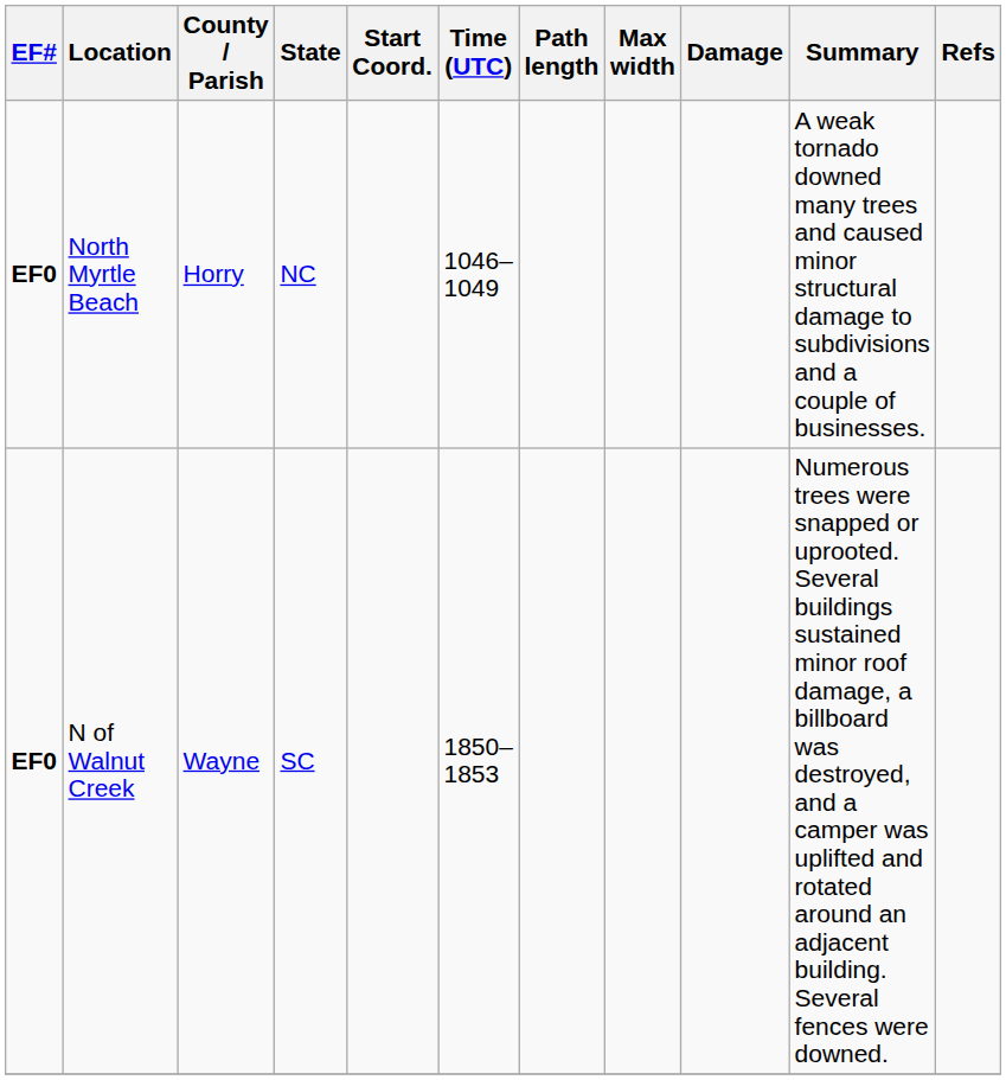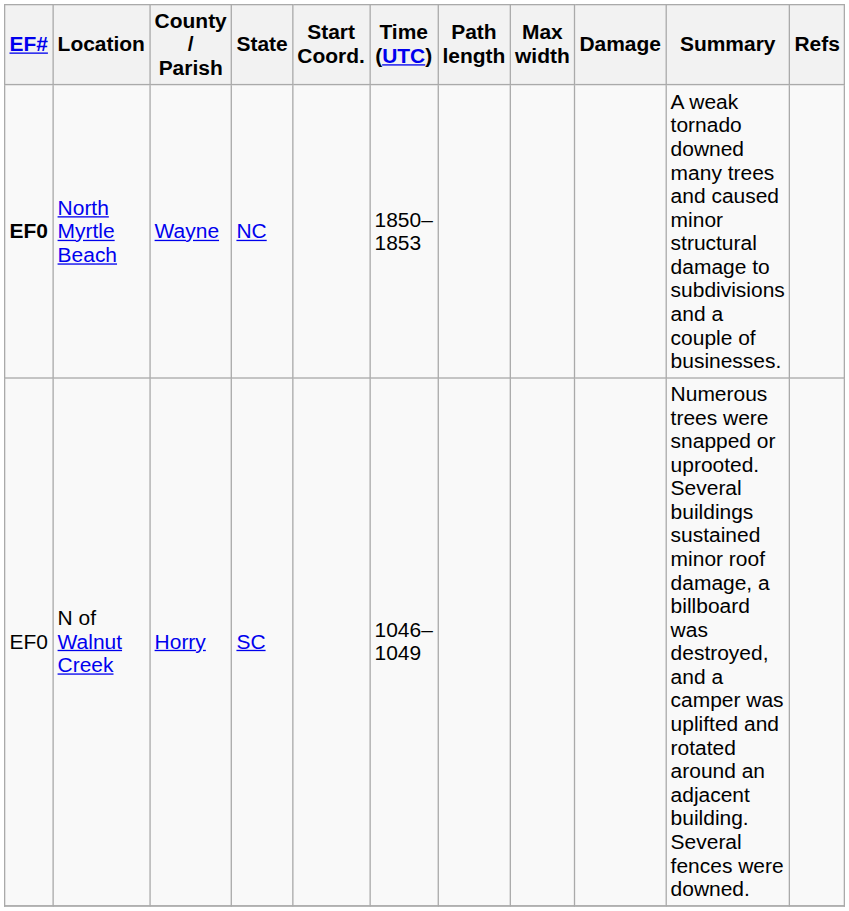North Myrtle Beach | County / Parish: Horry -> Wayne
North Myrtle Beach | Time (UTC): 1046–1049 -> 1850–1853
N of Walnut Creek | EF#: bold -> normal
N of Walnut Creek | County / Parish: Wayne -> Horry
N of Walnut Creek | Time (UTC): 1850–1853 -> 1046–1049
